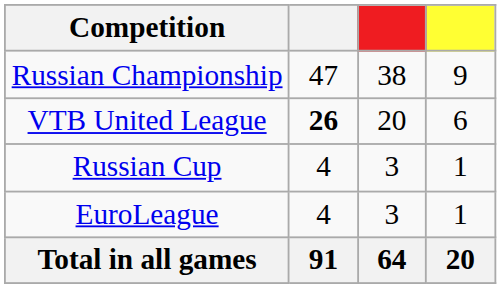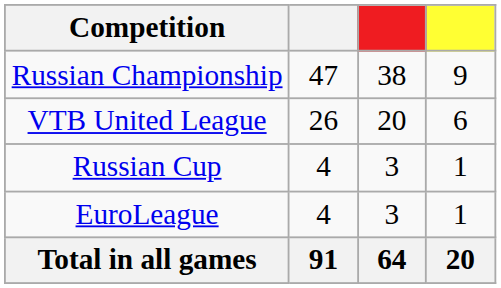VTB United League | column 2: bold -> normal
